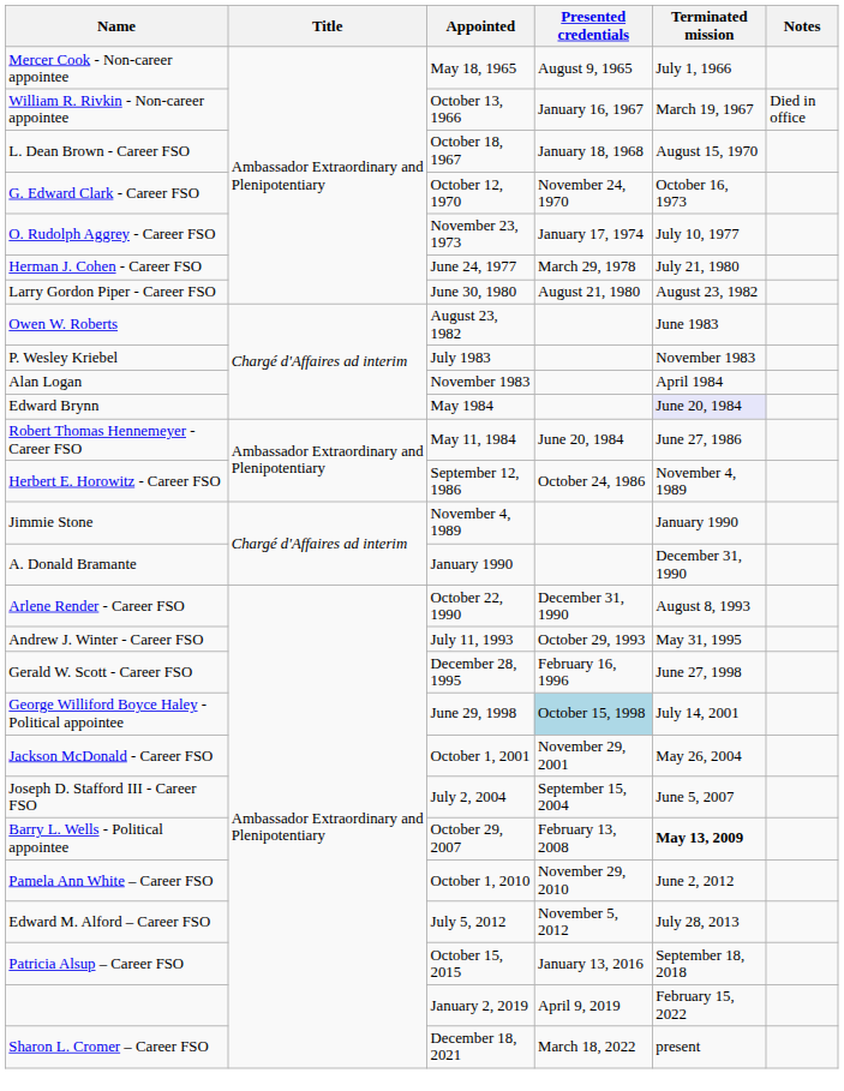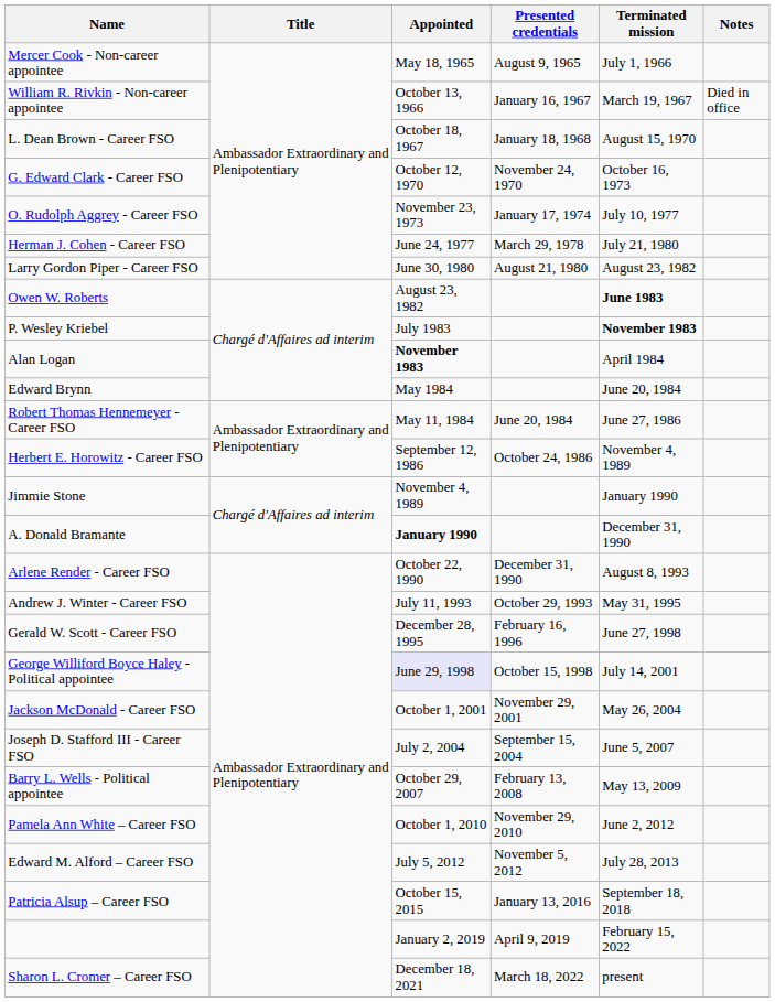Owen W. Roberts | Terminated mission: normal -> bold
P. Wesley Kriebel | Terminated mission: normal -> bold
Alan Logan | Appointed: normal -> bold
Edward Brynn | Terminated mission: lavender background -> no background
A. Donald Bramante | Appointed: normal -> bold
George Williford Boyce Haley - Political appointee | Appointed: no background -> lavender background
George Williford Boyce Haley - Political appointee | Presented credentials: lightblue background -> no background
Barry L. Wells - Political appointee | Terminated mission: bold -> normal
